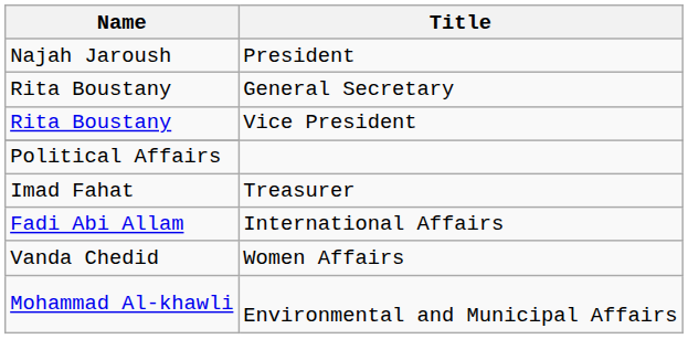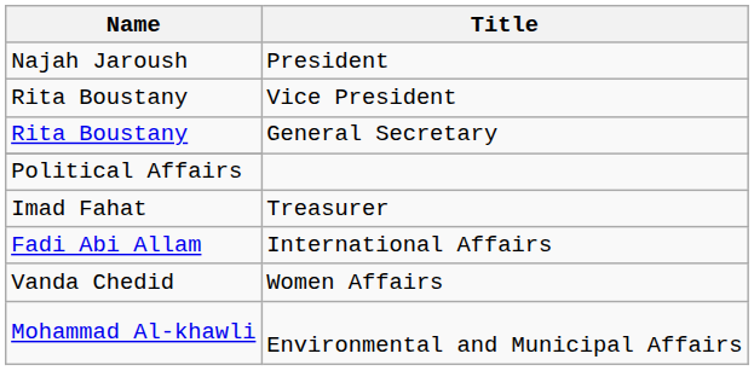row 3 | Title: General Secretary -> Vice President
row 4 | Title: Vice President -> General Secretary
